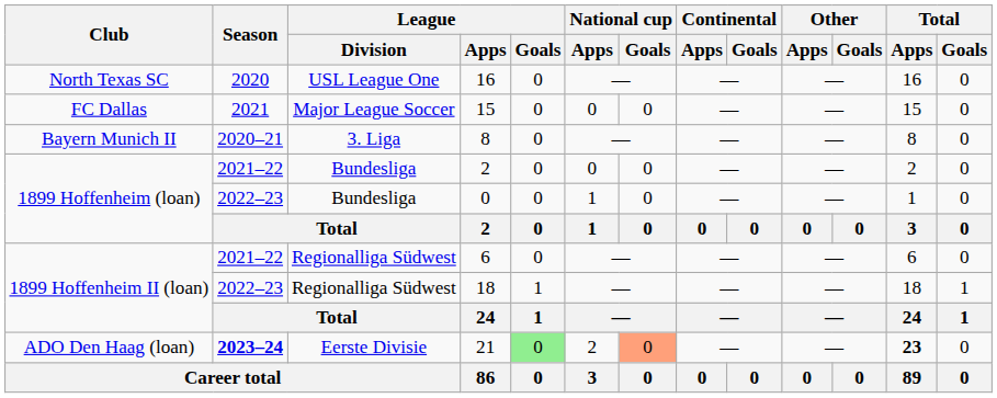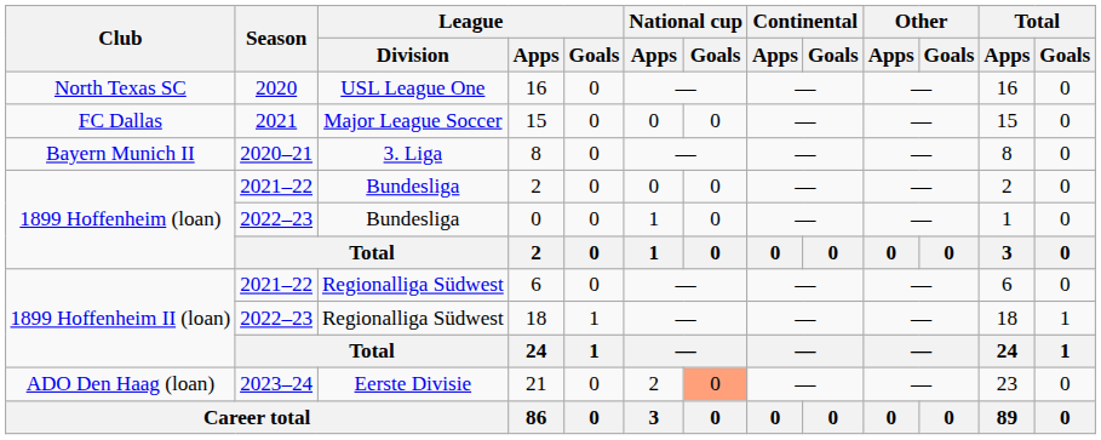21 | Season: bold -> normal
21 | League / Goals: lightgreen background -> no background
21 | Total / Apps: bold -> normal
